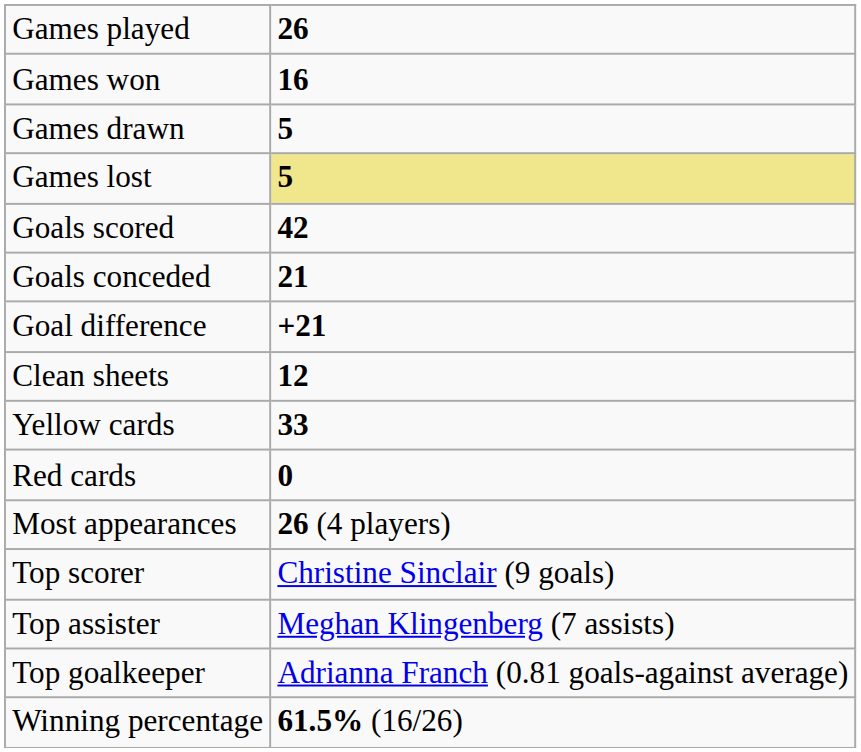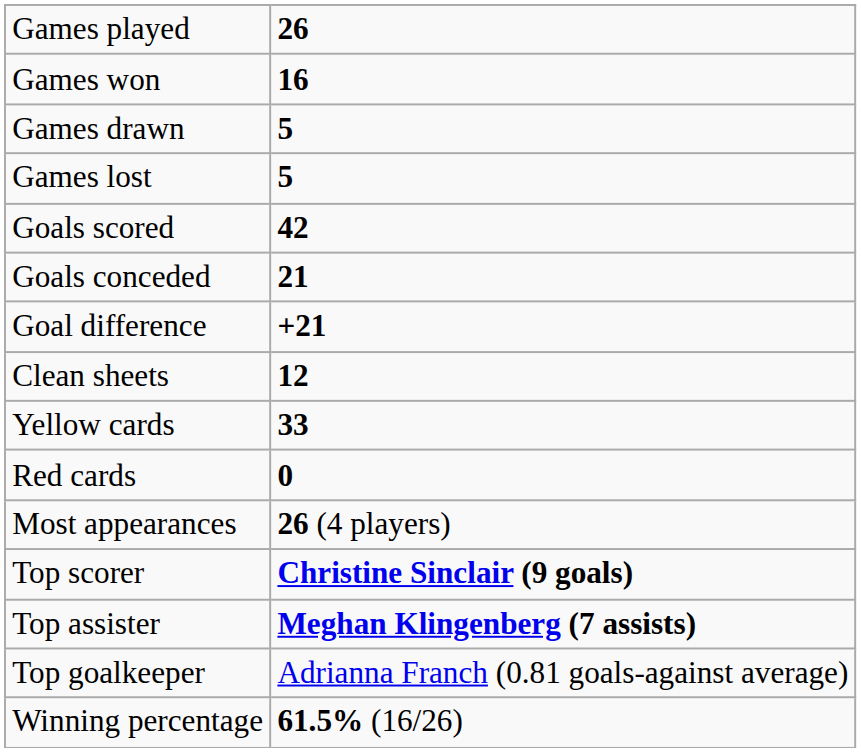Games lost | column 2: khaki background -> no background
Top scorer | column 2: normal -> bold
Top assister | column 2: normal -> bold
